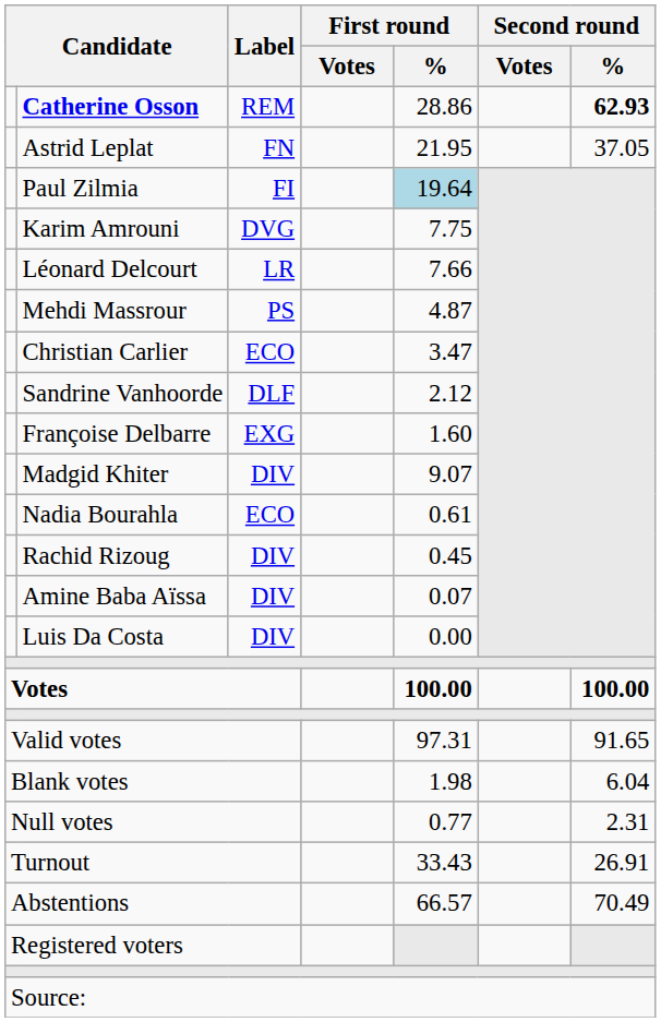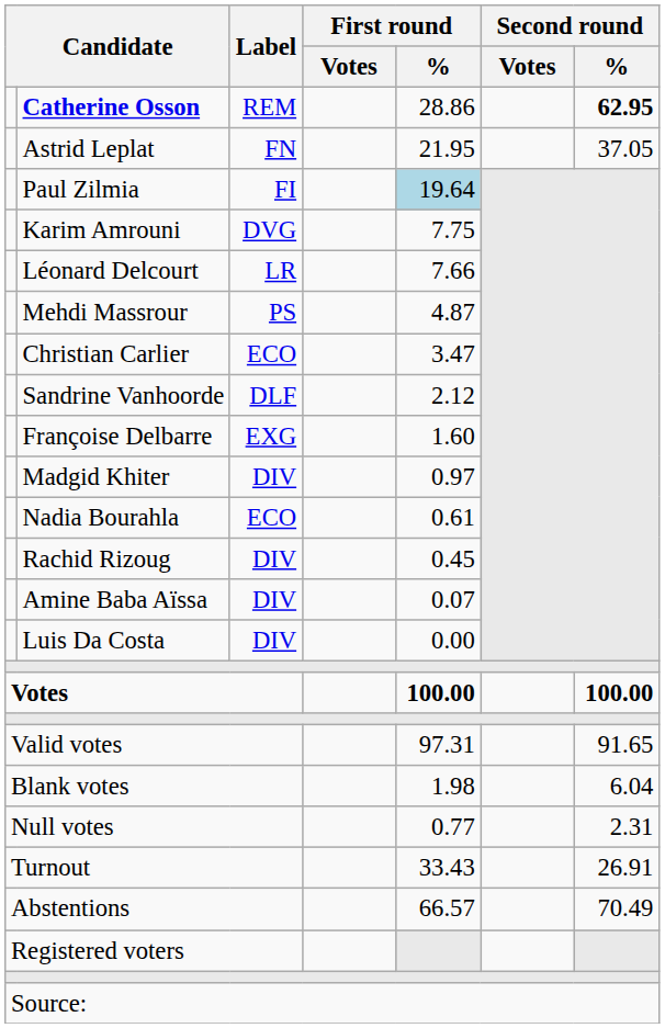Catherine Osson | Second round / %: 62.93 -> 62.95
Madgid Khiter | First round / %: 9.07 -> 0.97
